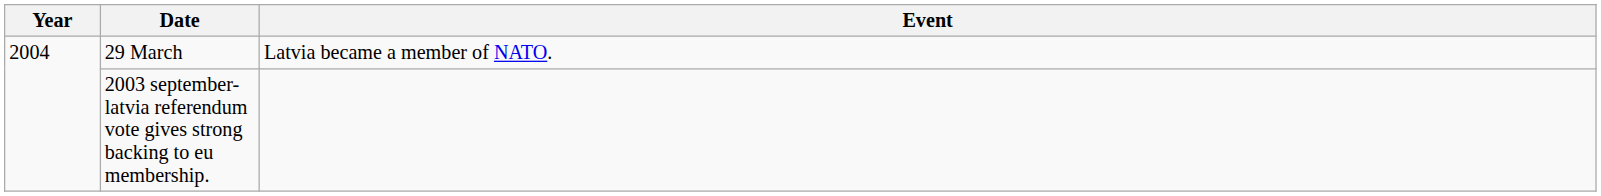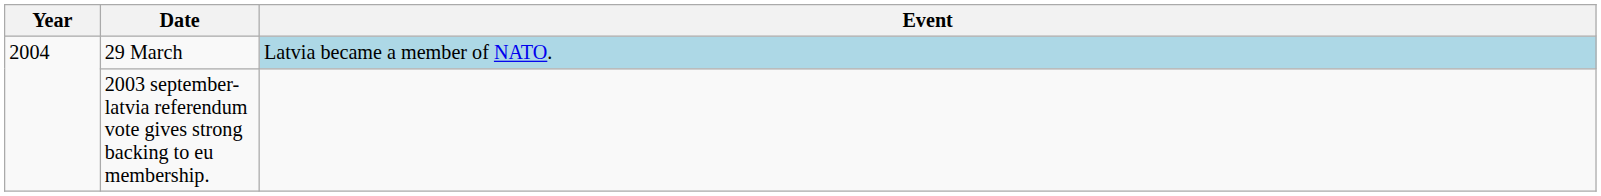29 March | Event: no background -> lightblue background
